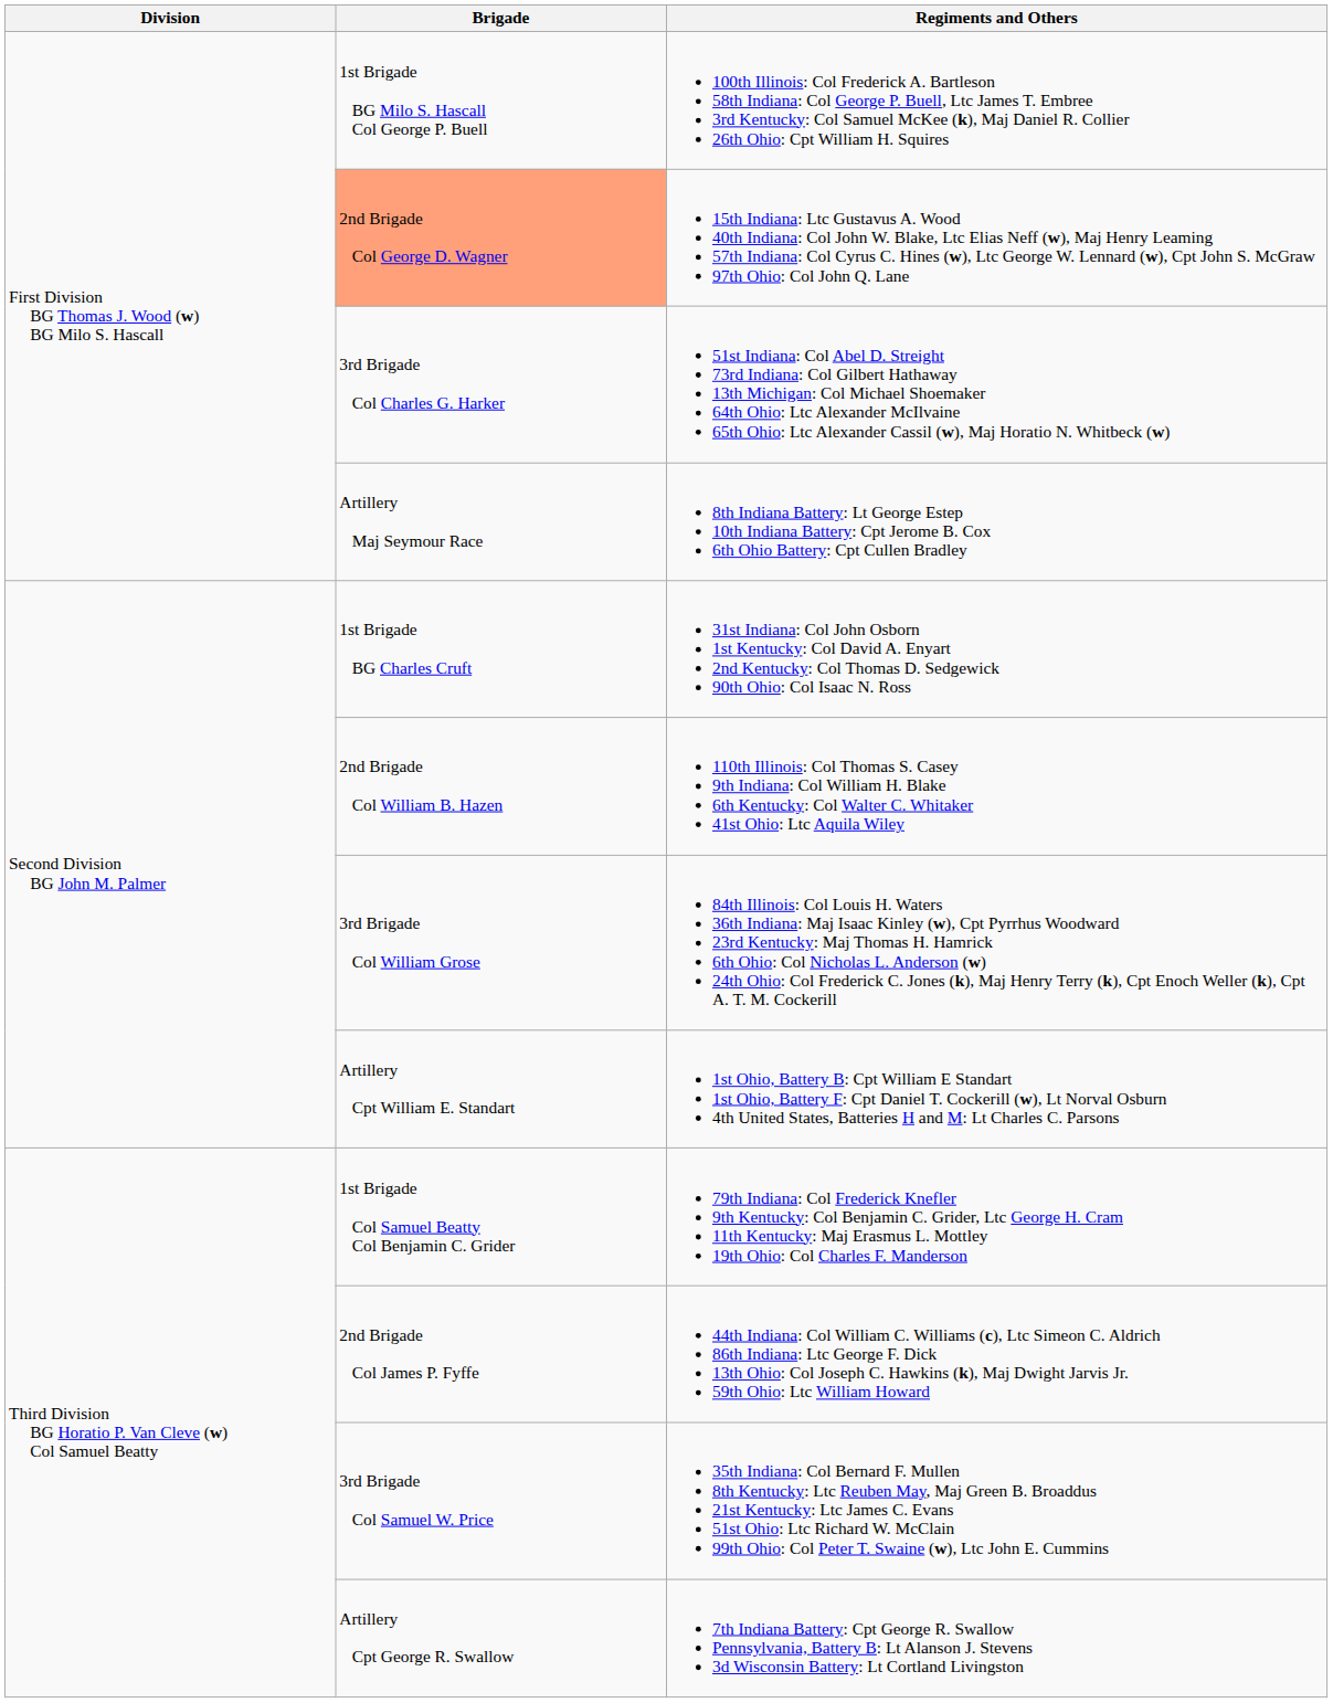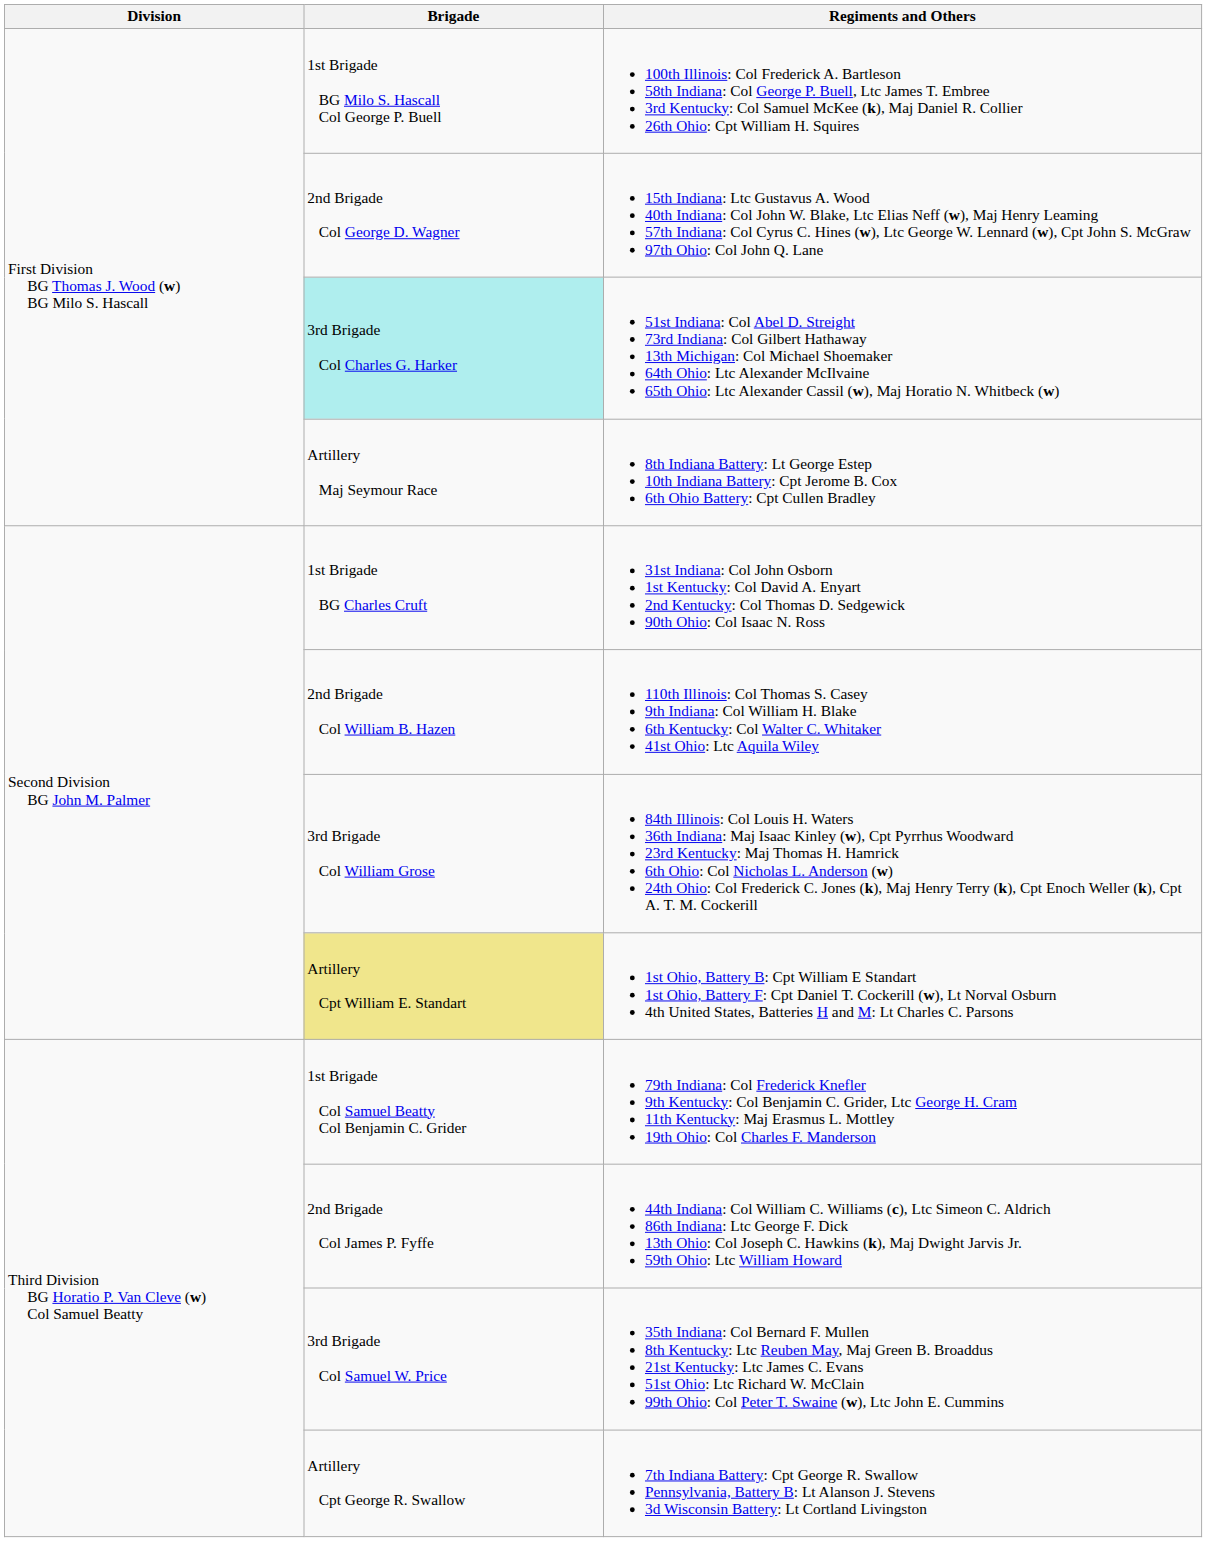2nd Brigade Col George D. Wagner | Brigade: lightsalmon background -> no background
3rd Brigade Col Charles G. Harker | Brigade: no background -> paleturquoise background
Artillery Cpt William E. Standart | Brigade: no background -> khaki background
